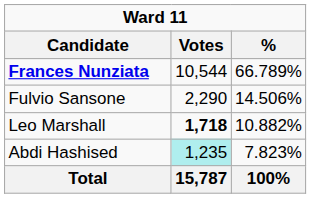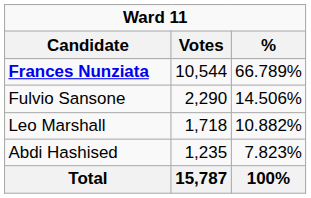Leo Marshall | Votes: bold -> normal
Abdi Hashised | Votes: paleturquoise background -> no background
